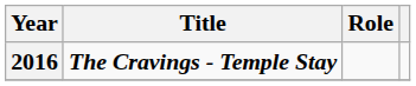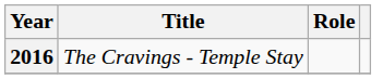2016 | Title: bold -> normal
